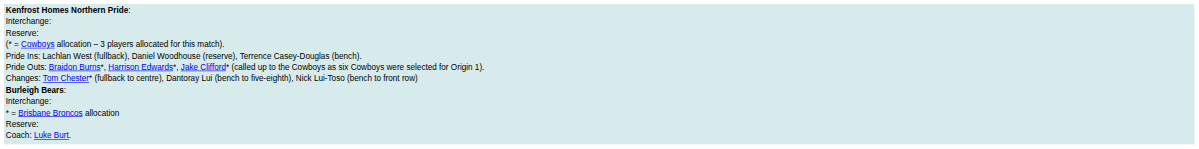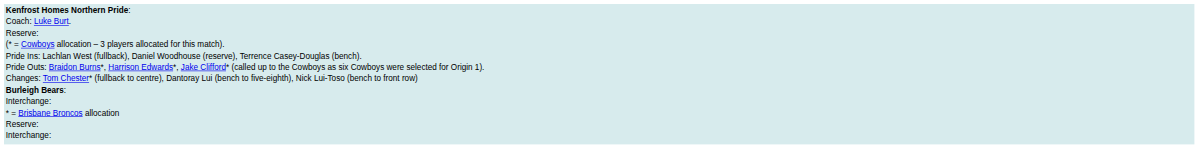row 2 | column 1: Interchange: -> Coach: Luke Burt.
row 12 | column 1: Coach: Luke Burt. -> Interchange:
